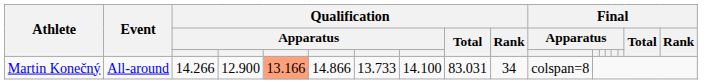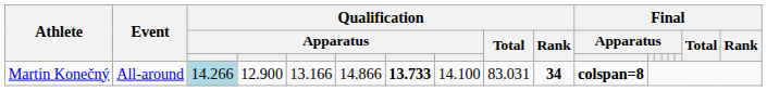row 4 | column 3: no background -> lightblue background
row 4 | column 5: lightsalmon background -> no background
row 4 | column 7: normal -> bold
row 4 | Qualification / Rank: normal -> bold
row 4 | column 11: normal -> bold
